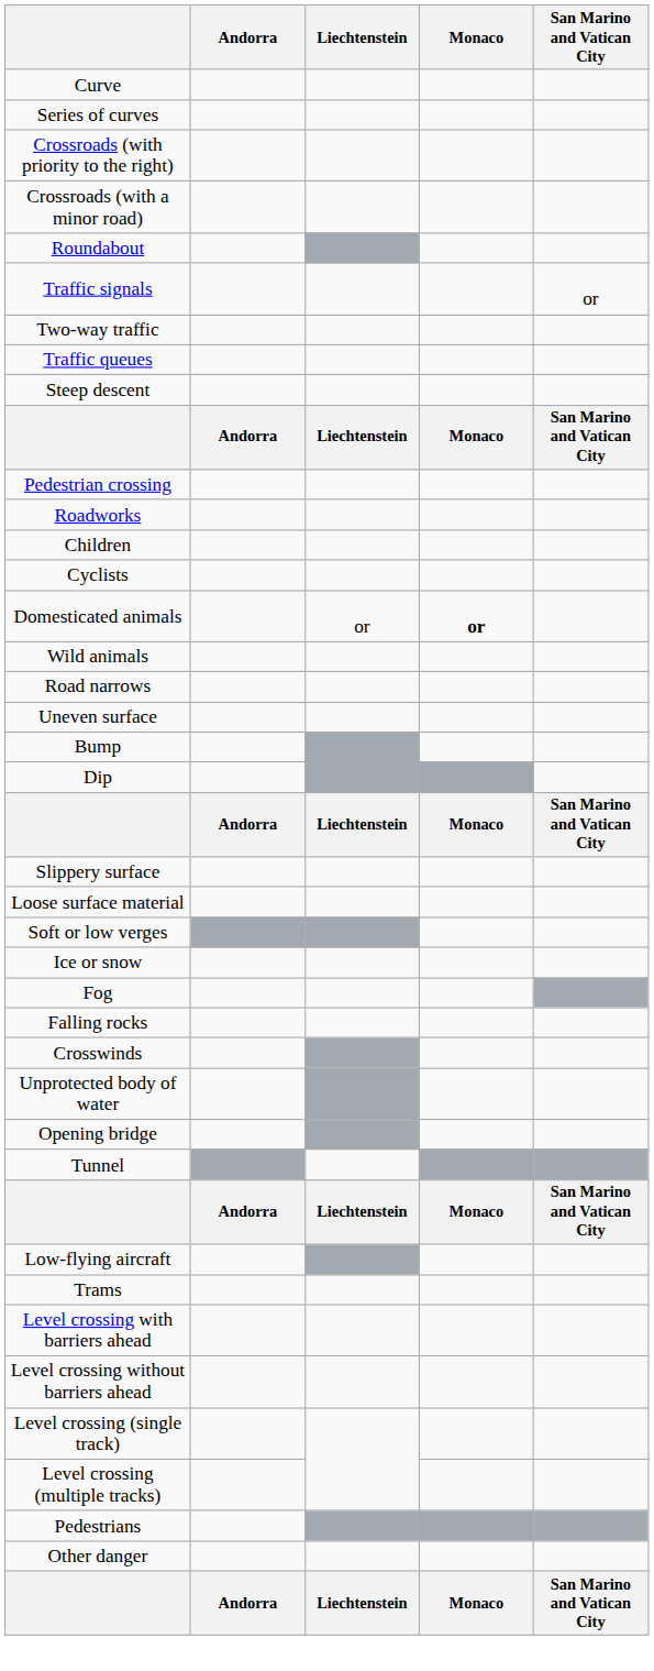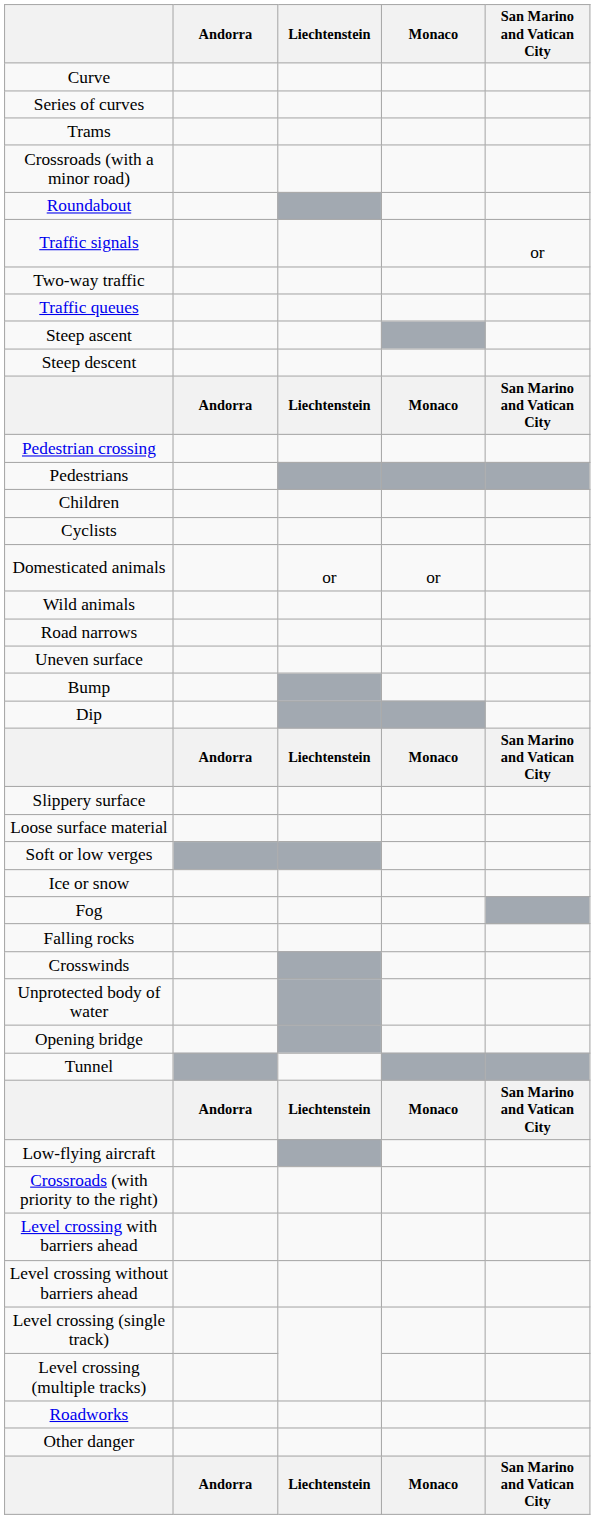rows swapped: Crossroads (with priority to the right) <-> Trams
+ row: Steep ascent
rows swapped: Pedestrians <-> Roadworks
Domesticated animals | Monaco: bold -> normal
